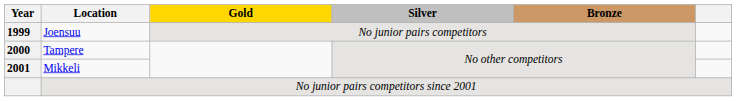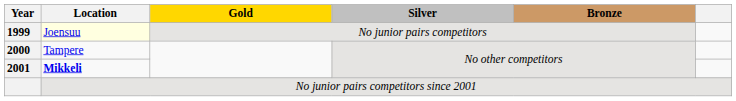Joensuu | Location: no background -> lightyellow background
Mikkeli | Location: normal -> bold
